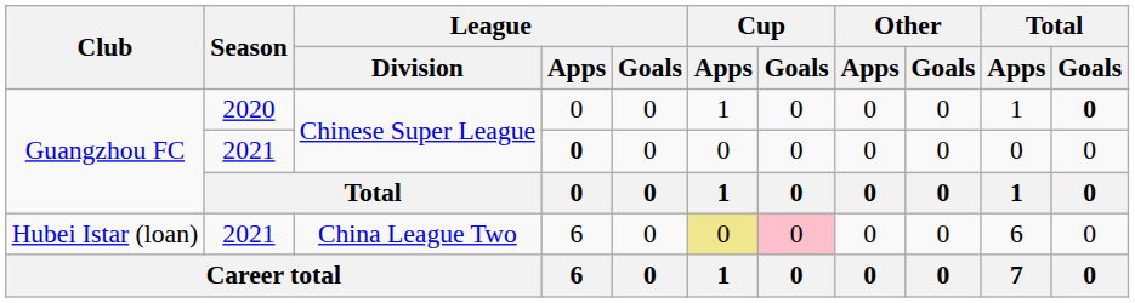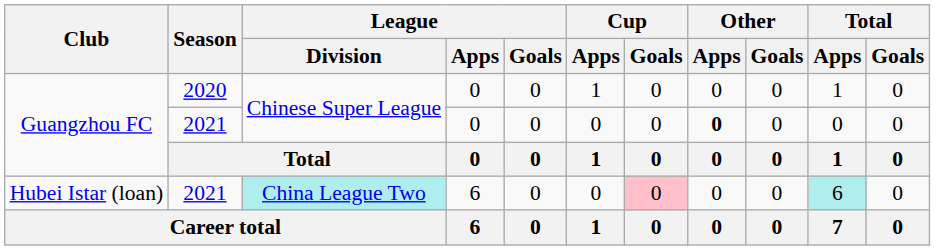Guangzhou FC / 2020 | Total / Goals: bold -> normal
Guangzhou FC / 2021 | League / Apps: bold -> normal
Guangzhou FC / 2021 | Other / Apps: normal -> bold
Hubei Istar (loan) | League / Division: no background -> paleturquoise background
Hubei Istar (loan) | Cup / Apps: khaki background -> no background
Hubei Istar (loan) | Total / Apps: no background -> paleturquoise background
